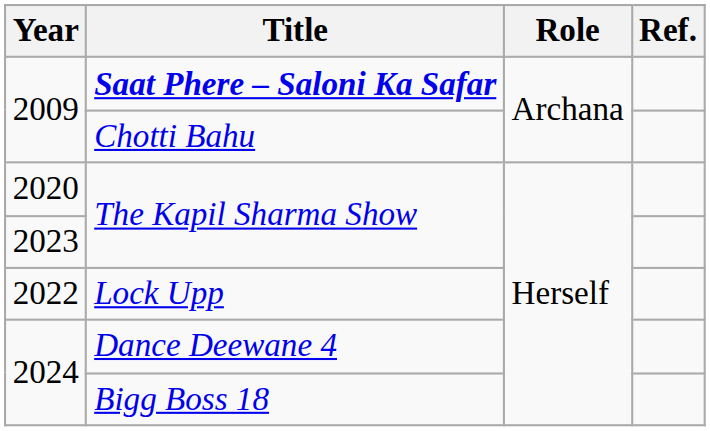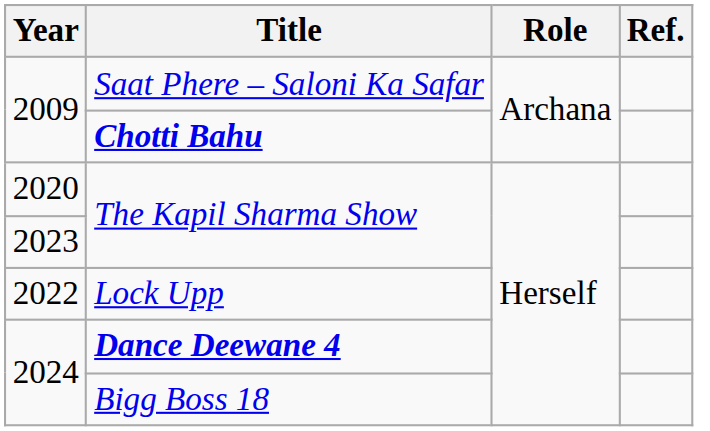Saat Phere – Saloni Ka Safar | Title: bold -> normal
Chotti Bahu | Title: normal -> bold
Dance Deewane 4 | Title: normal -> bold
